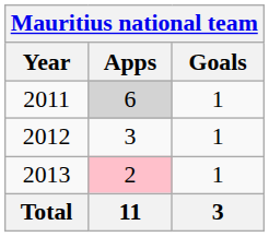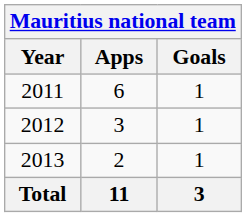2011 | Apps: lightgrey background -> no background
2013 | Apps: pink background -> no background
